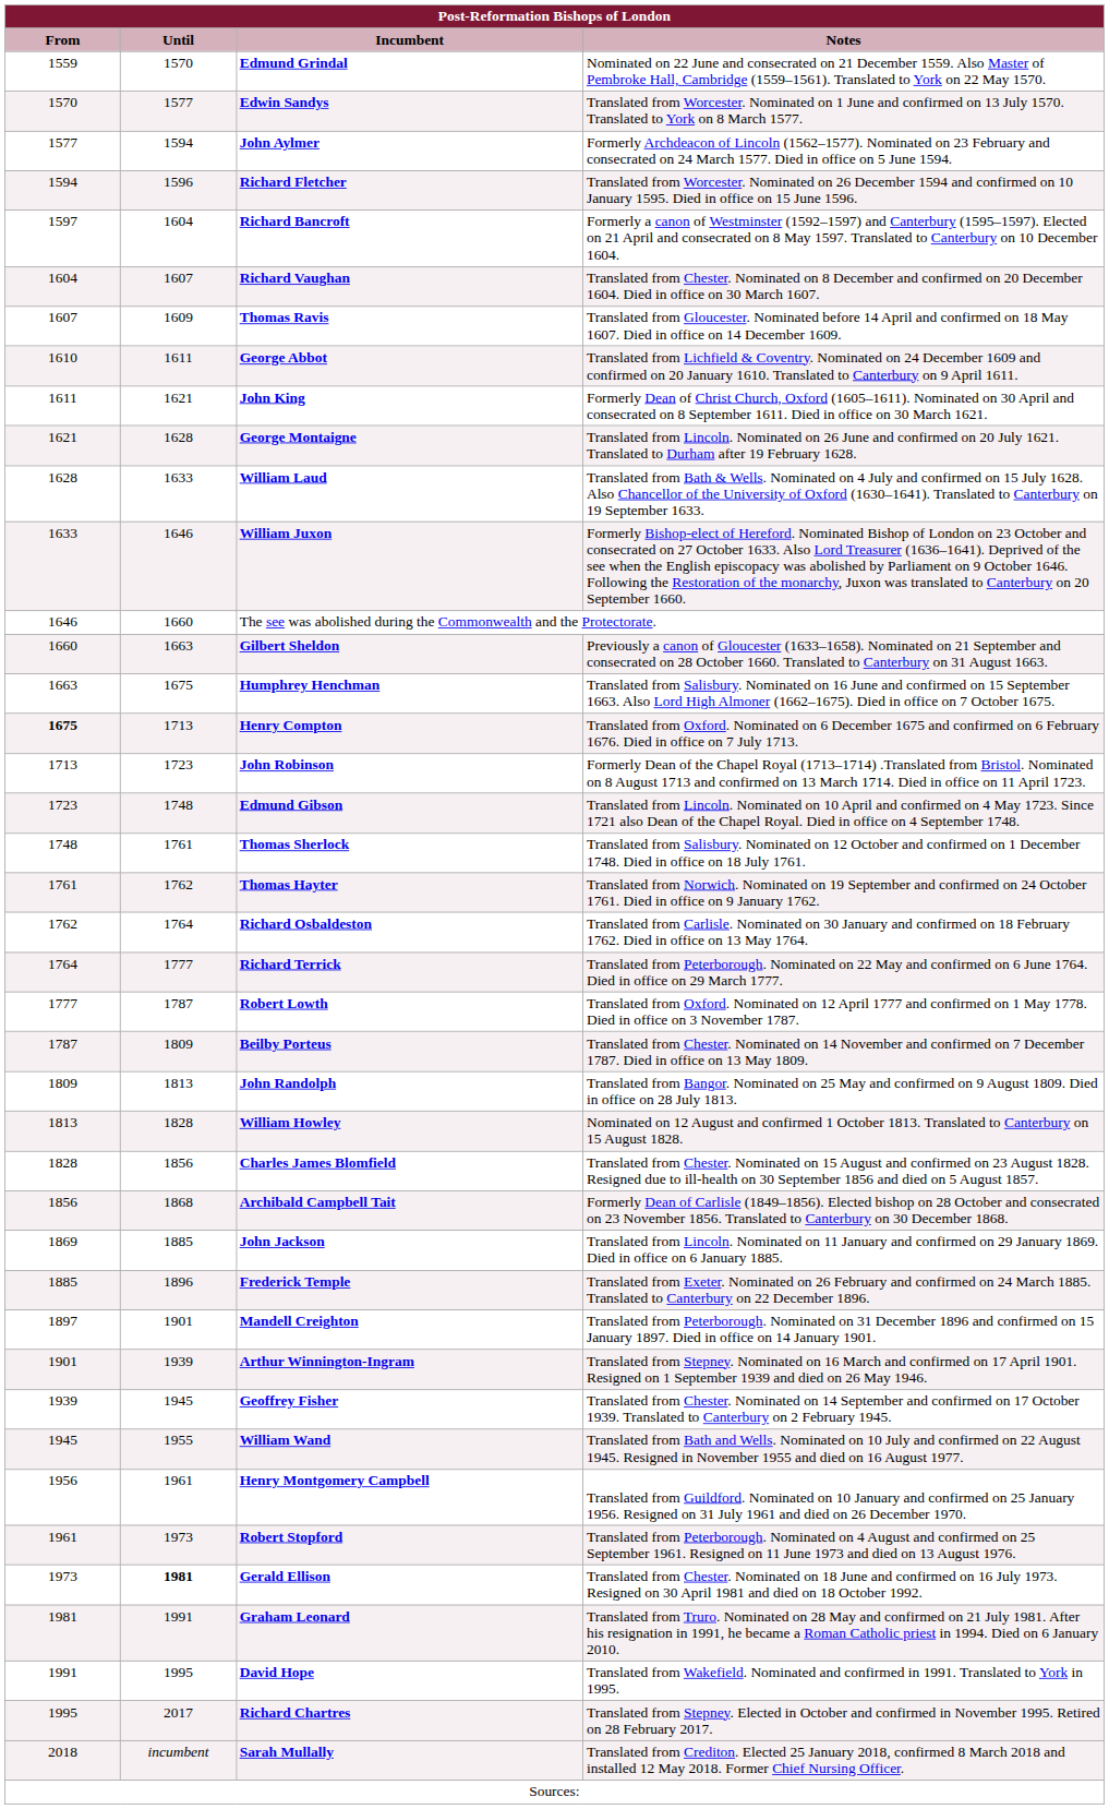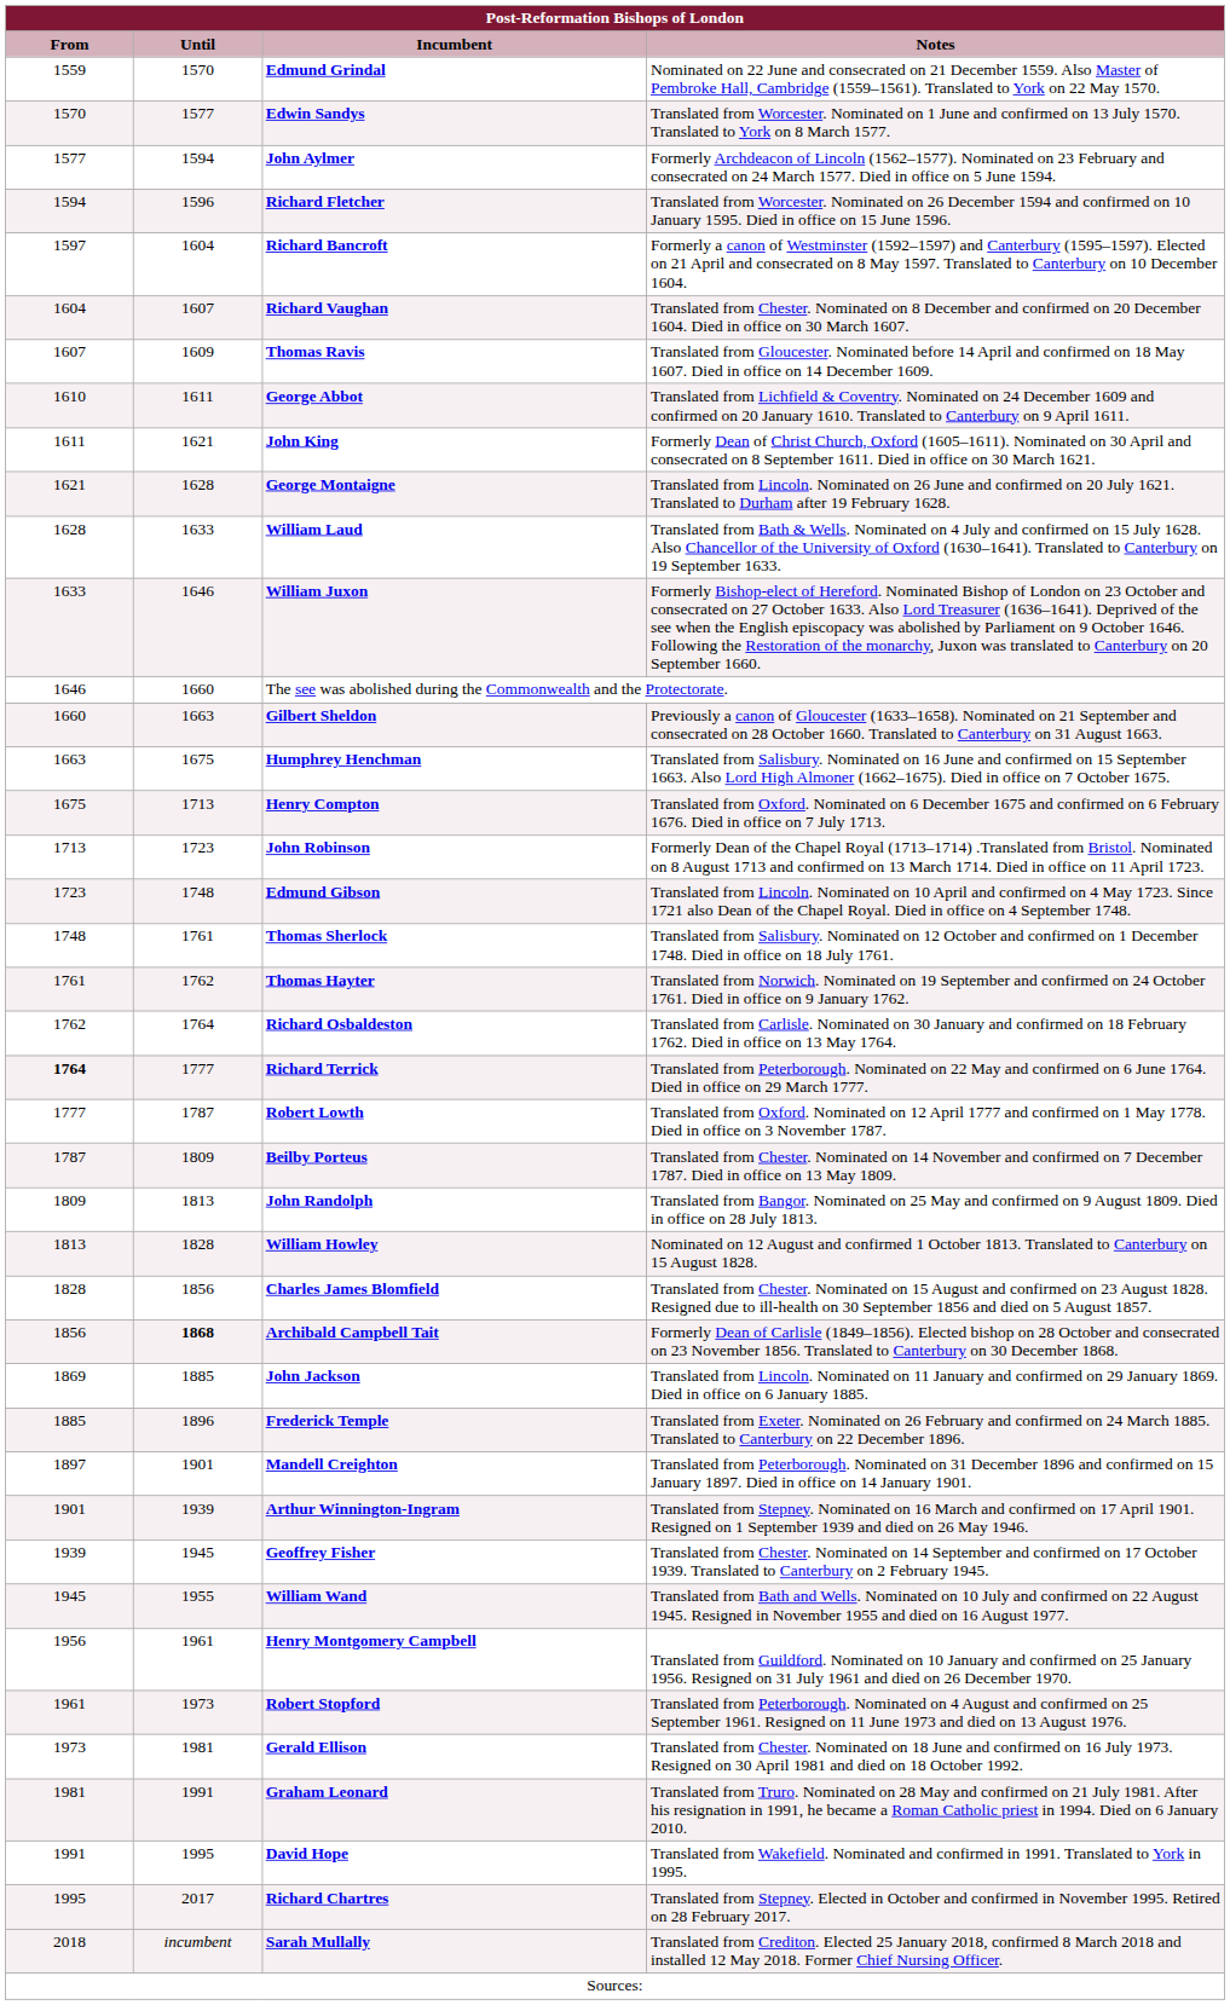Henry Compton | Post-Reformation Bishops of London / From: bold -> normal
Richard Terrick | Post-Reformation Bishops of London / From: normal -> bold
Archibald Campbell Tait | Post-Reformation Bishops of London / Until: normal -> bold
Gerald Ellison | Post-Reformation Bishops of London / Until: bold -> normal
